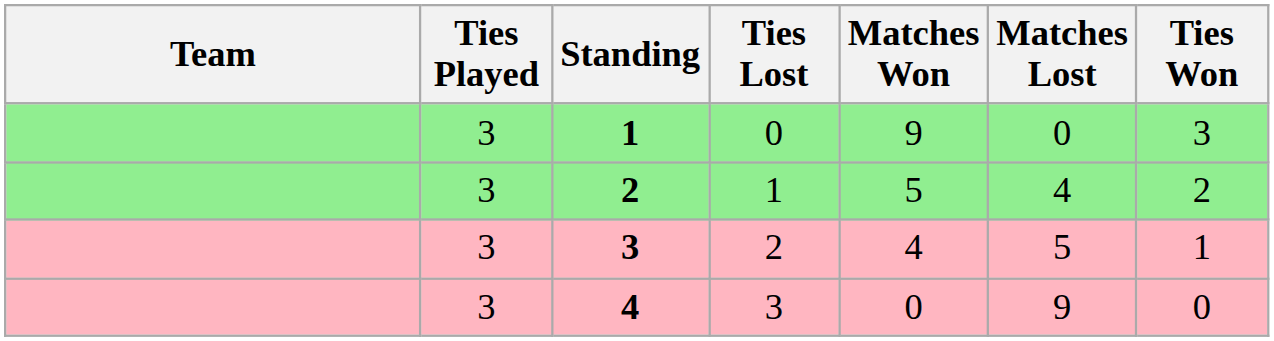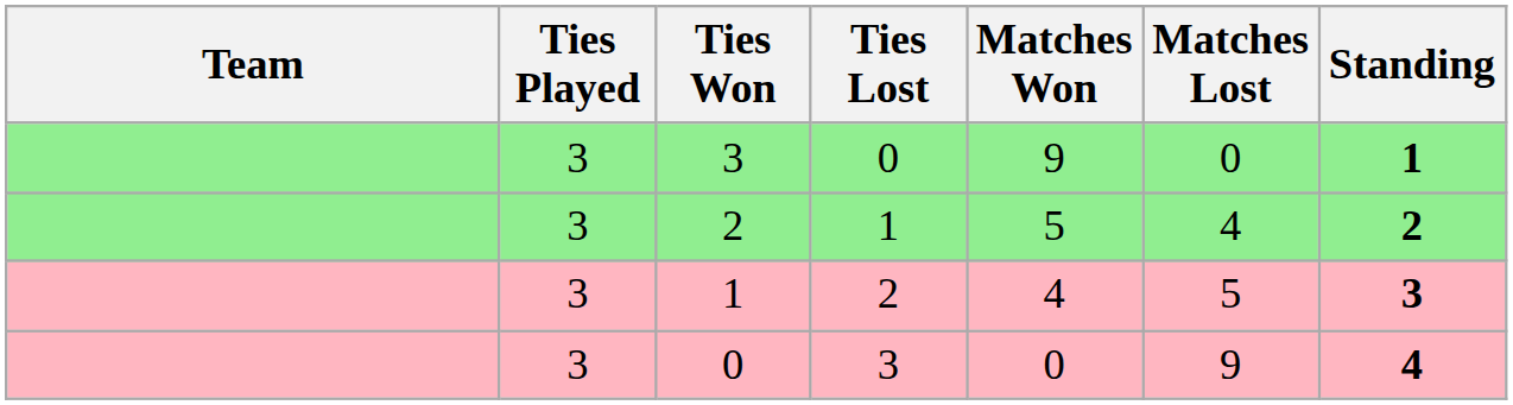columns swapped: Ties Won <-> Standing
